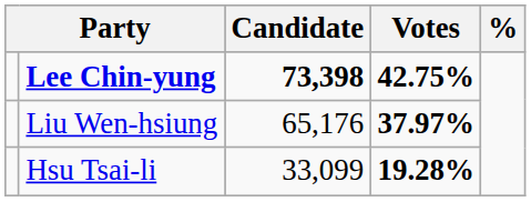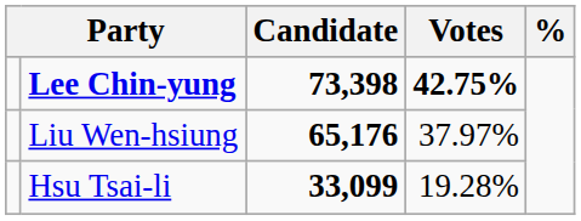Liu Wen-hsiung | Candidate: normal -> bold
Liu Wen-hsiung | Votes: bold -> normal
Hsu Tsai-li | Candidate: normal -> bold
Hsu Tsai-li | Votes: bold -> normal
